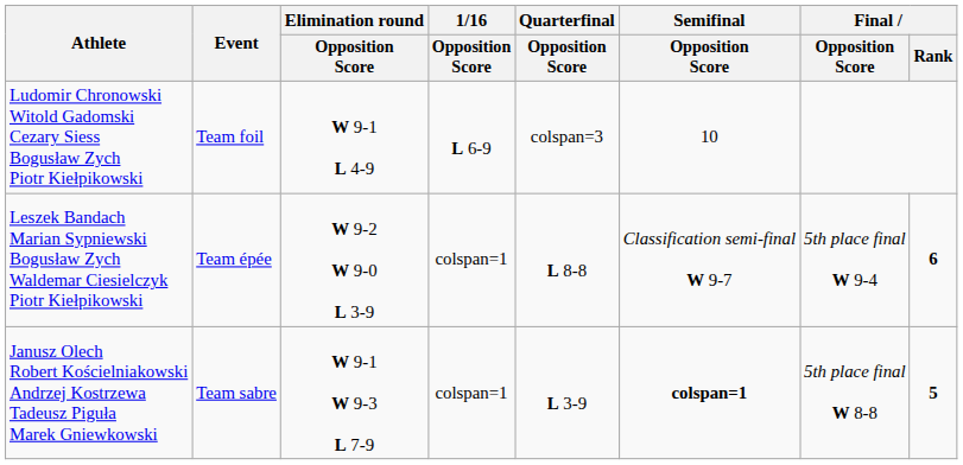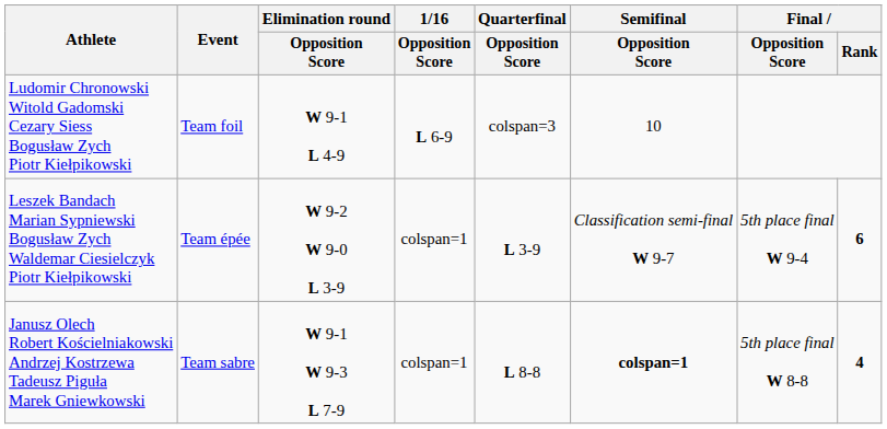row 4 | Quarterfinal / Opposition Score: L 8-8 -> L 3-9
row 5 | Quarterfinal / Opposition Score: L 3-9 -> L 8-8
row 5 | Final / Rank: 5 -> 4
